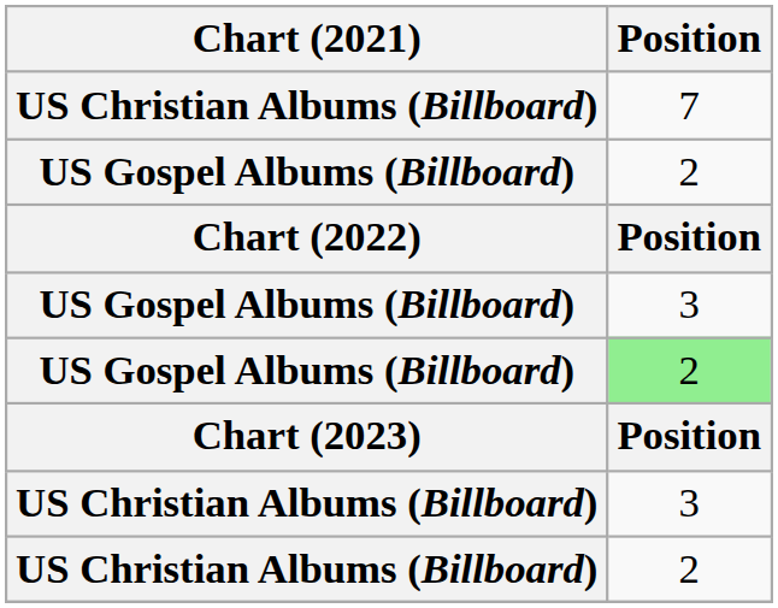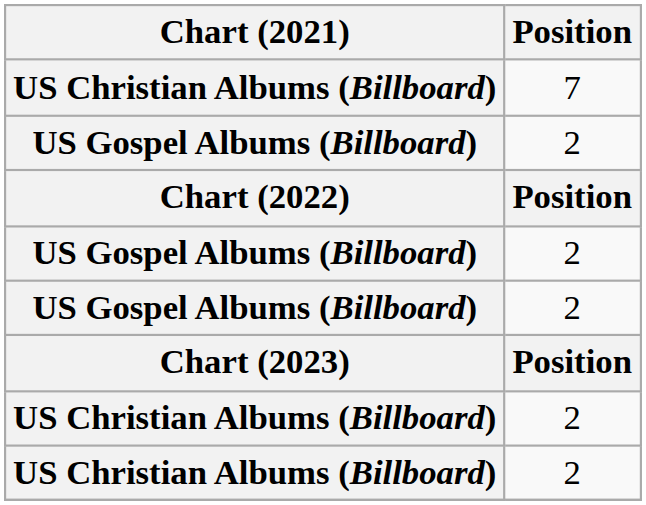row 5 | Position: 3 -> 2
row 6 | Position: lightgreen background -> no background
row 8 | Position: 3 -> 2
